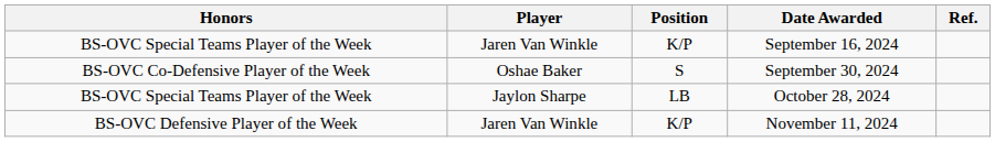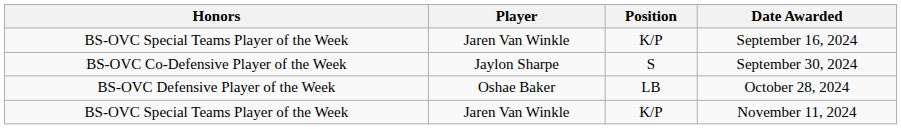- column: Ref.
September 30, 2024 | Player: Oshae Baker -> Jaylon Sharpe
October 28, 2024 | Honors: BS-OVC Special Teams Player of the Week -> BS-OVC Defensive Player of the Week
October 28, 2024 | Player: Jaylon Sharpe -> Oshae Baker
November 11, 2024 | Honors: BS-OVC Defensive Player of the Week -> BS-OVC Special Teams Player of the Week
